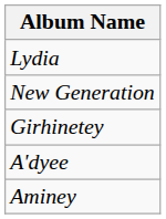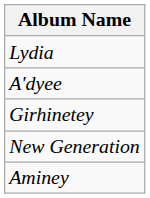row 3 | column 1: New Generation -> A'dyee
row 5 | column 1: A'dyee -> New Generation
